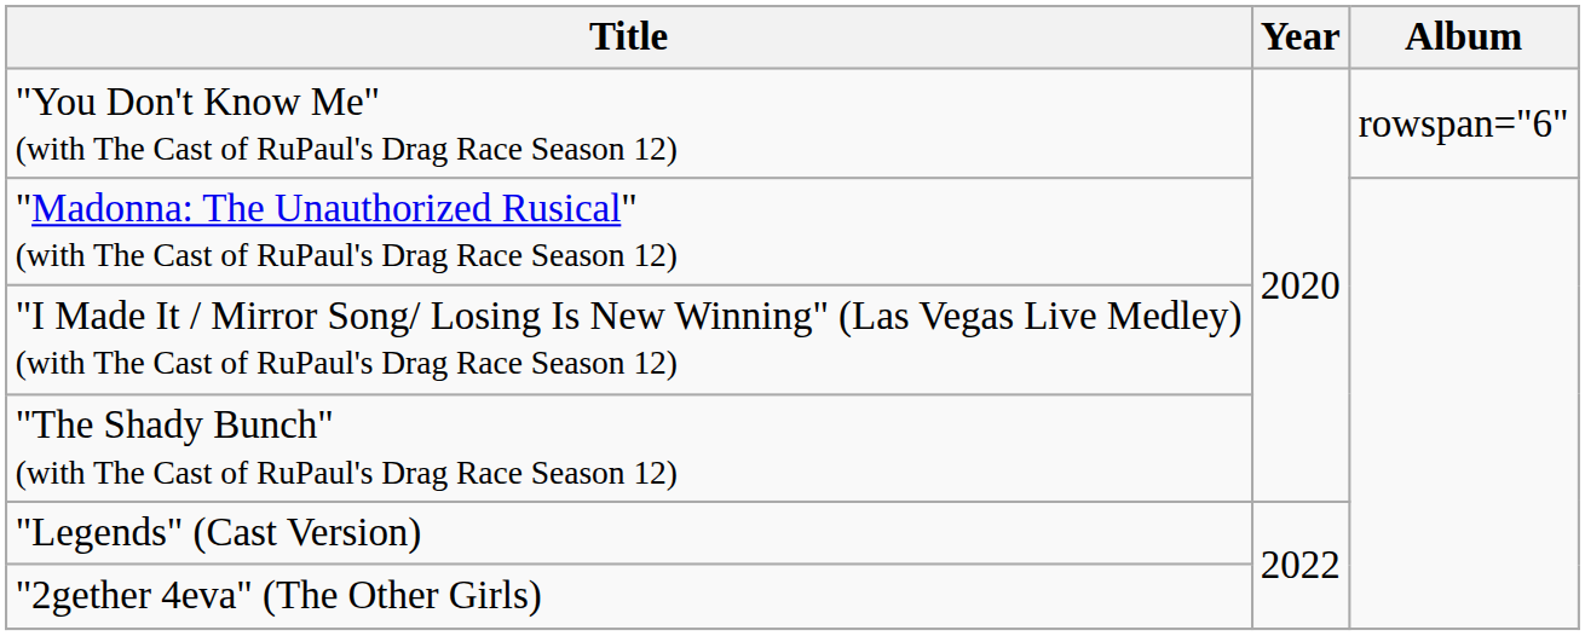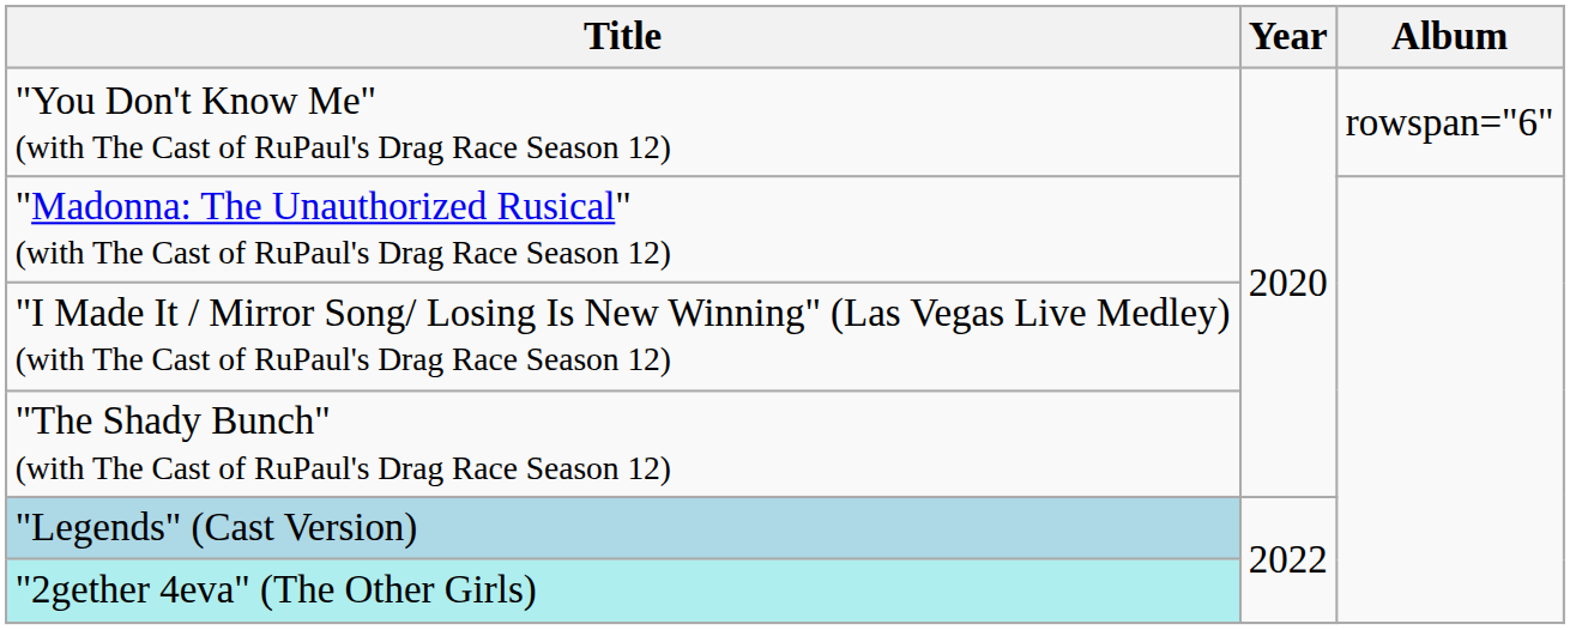"Legends" (Cast Version) | Title: no background -> lightblue background
"2gether 4eva" (The Other Girls) | Title: no background -> paleturquoise background
